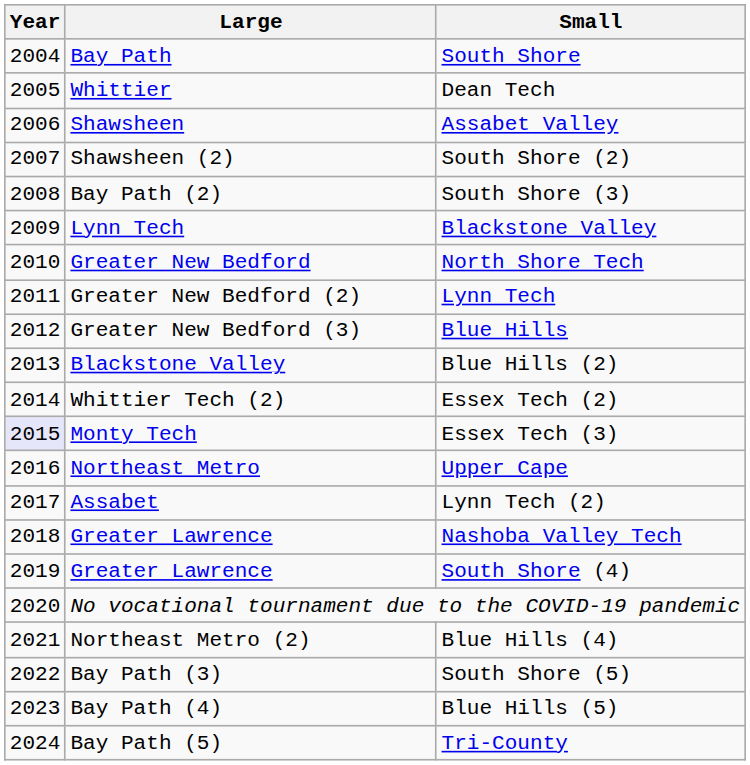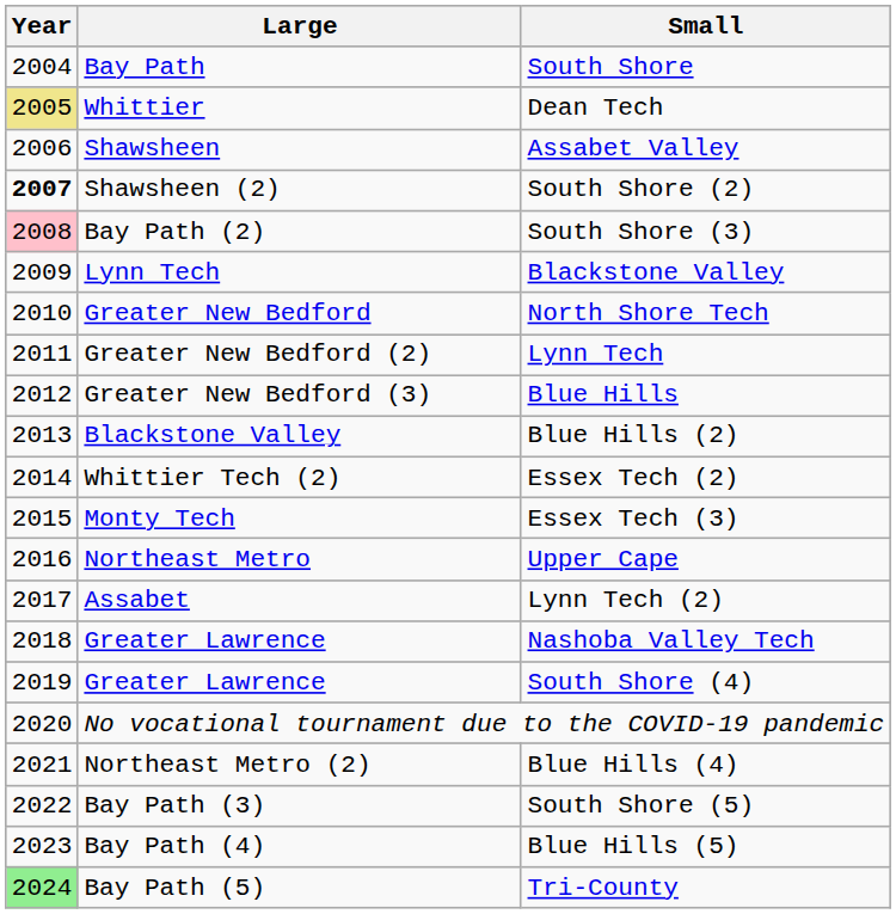Dean Tech | Year: no background -> khaki background
South Shore (2) | Year: normal -> bold
South Shore (3) | Year: no background -> pink background
Essex Tech (3) | Year: lavender background -> no background
Tri-County | Year: no background -> lightgreen background
